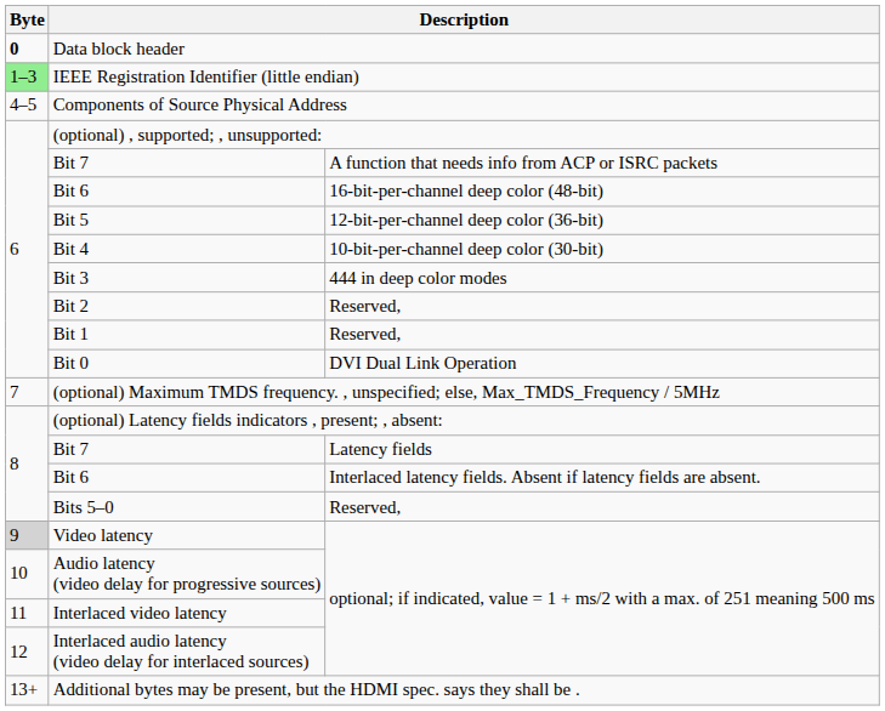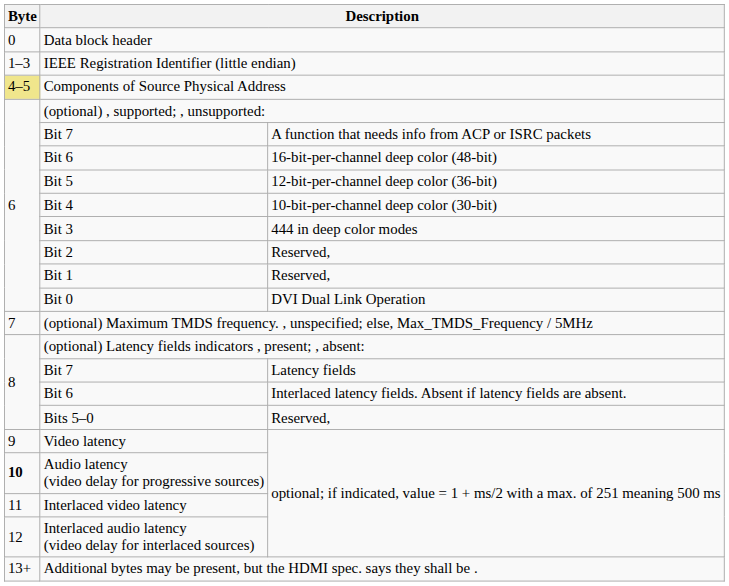Data block header | Byte: bold -> normal
IEEE Registration Identifier (little endian) | Byte: lightgreen background -> no background
Components of Source Physical Address | Byte: no background -> khaki background
Video latency | Byte: lightgrey background -> no background
Audio latency (video delay for progressive sources) | Byte: normal -> bold
